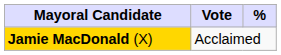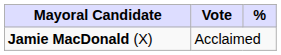Jamie MacDonald (X) | Mayoral Candidate: gold background -> no background
